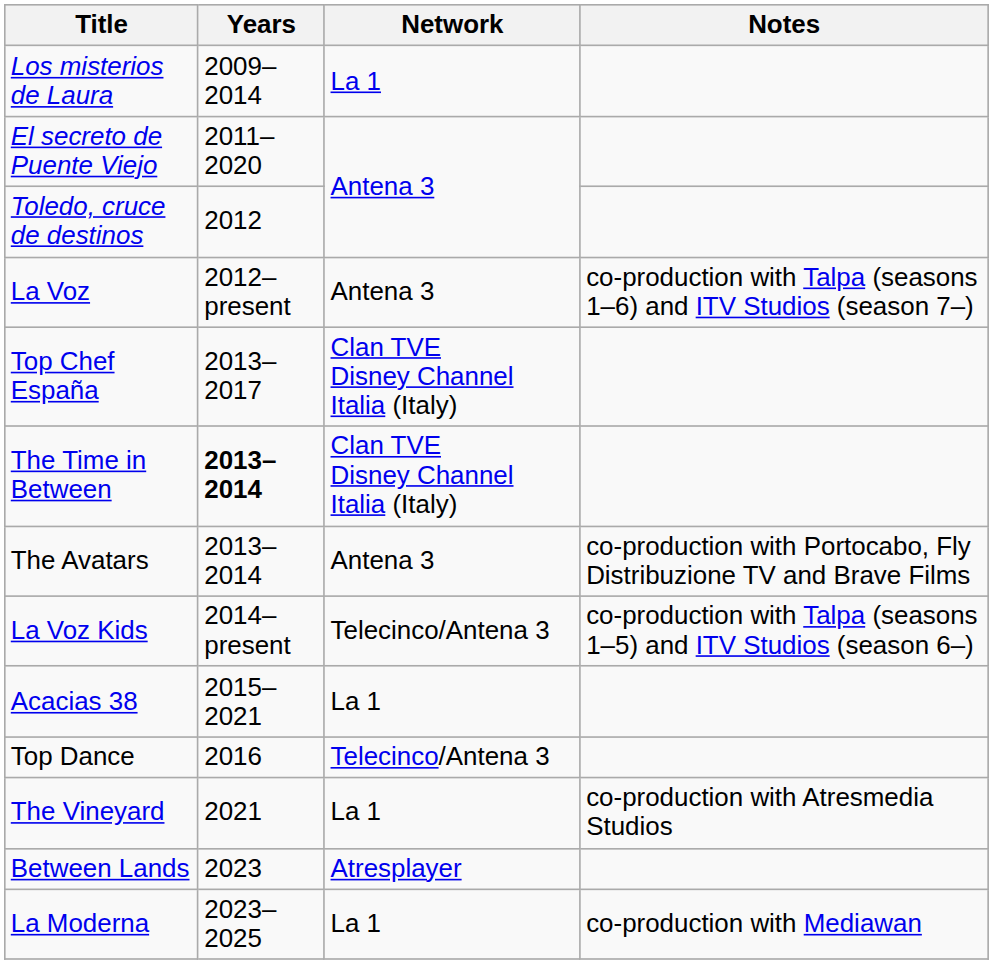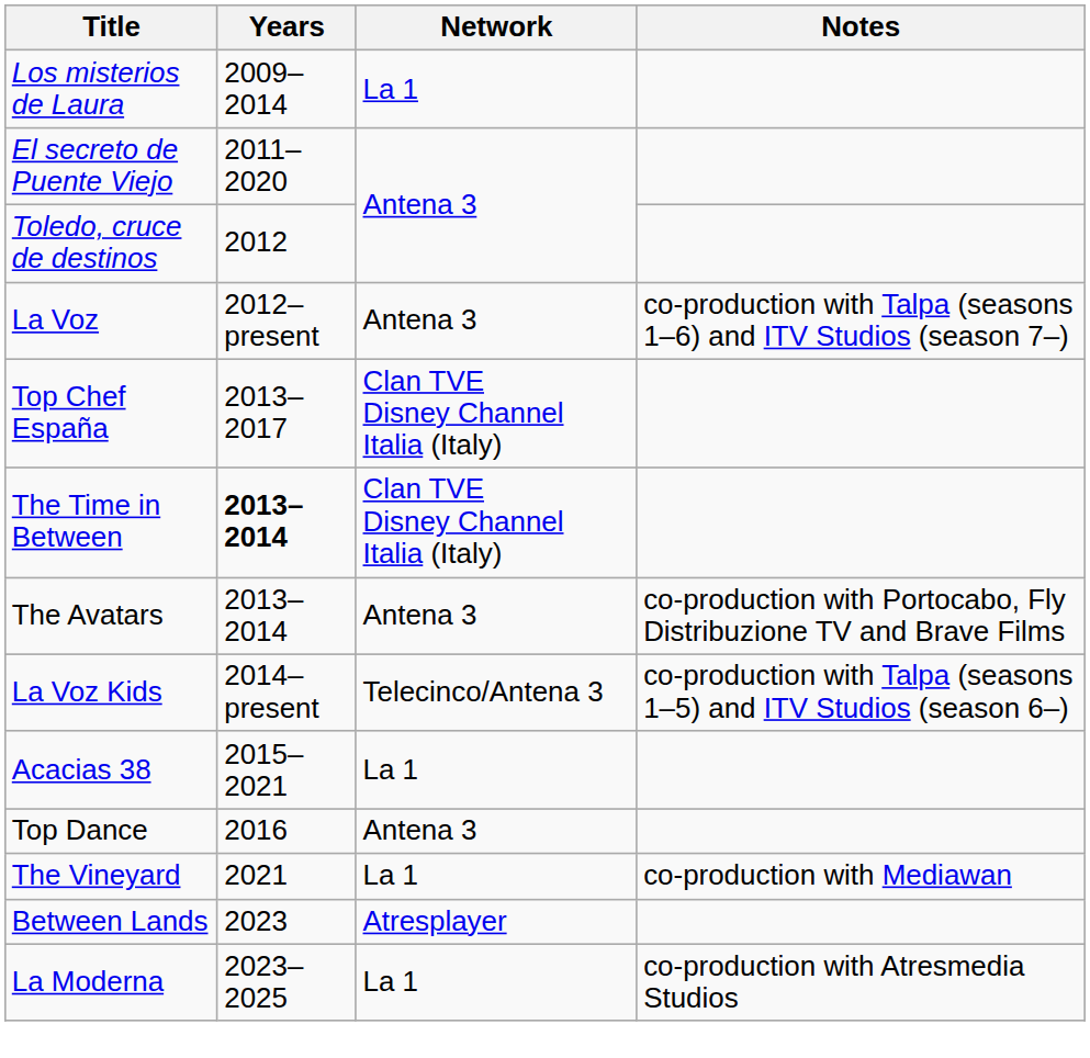Top Dance | Network: Telecinco/Antena 3 -> Antena 3
The Vineyard | Notes: co-production with Atresmedia Studios -> co-production with Mediawan
La Moderna | Notes: co-production with Mediawan -> co-production with Atresmedia Studios
